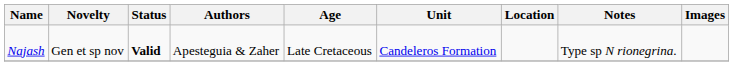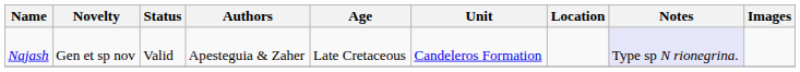Najash | Status: bold -> normal
Najash | Notes: no background -> lavender background
